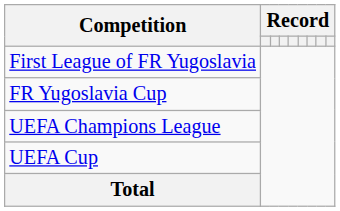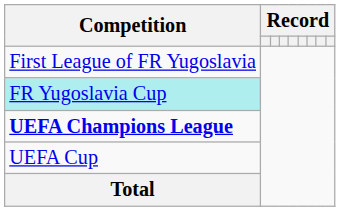FR Yugoslavia Cup | Competition: no background -> paleturquoise background
UEFA Champions League | Competition: normal -> bold
